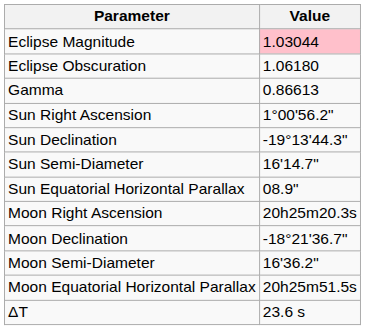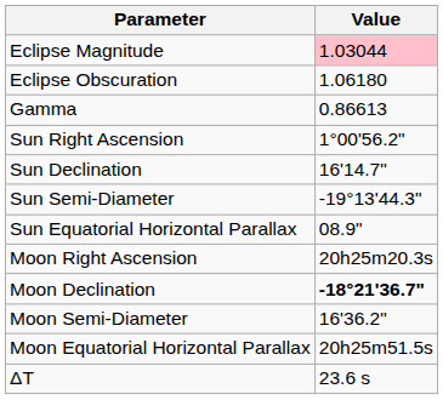Sun Declination | Value: -19°13'44.3" -> 16'14.7"
Sun Semi-Diameter | Value: 16'14.7" -> -19°13'44.3"
Moon Declination | Value: normal -> bold
